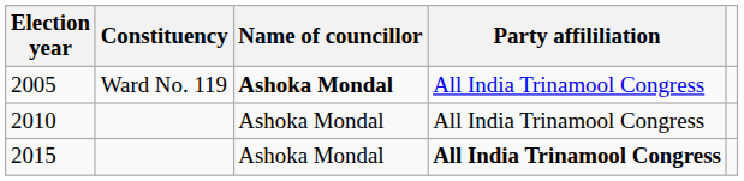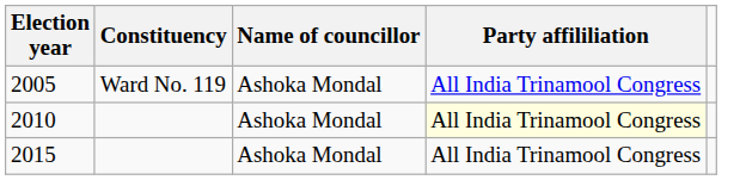2005 | Name of councillor: bold -> normal
2010 | Party affililiation: no background -> lightyellow background
2015 | Party affililiation: bold -> normal
